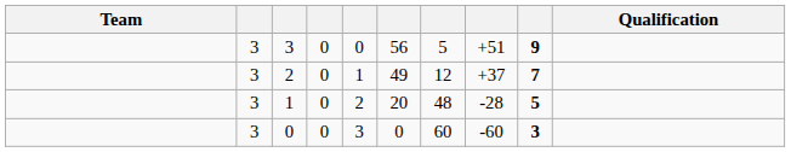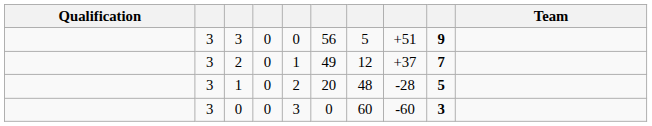columns swapped: Team <-> Qualification
